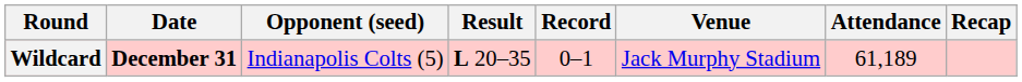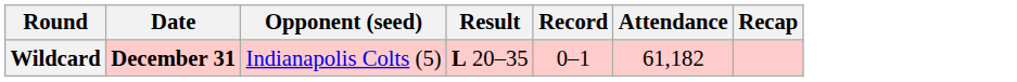- column: Venue | Jack Murphy Stadium
Wildcard | Attendance: 61,189 -> 61,182
